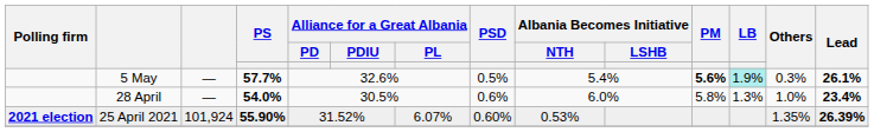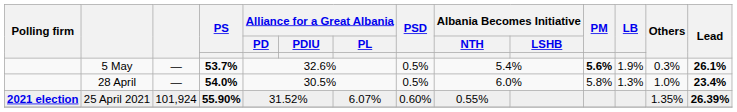5 May | PS: 57.7% -> 53.7%
5 May | LB: paleturquoise background -> no background
28 April | PSD: 0.6% -> 0.5%
25 April 2021 | Albania Becomes Initiative / NTH: 0.53% -> 0.55%
